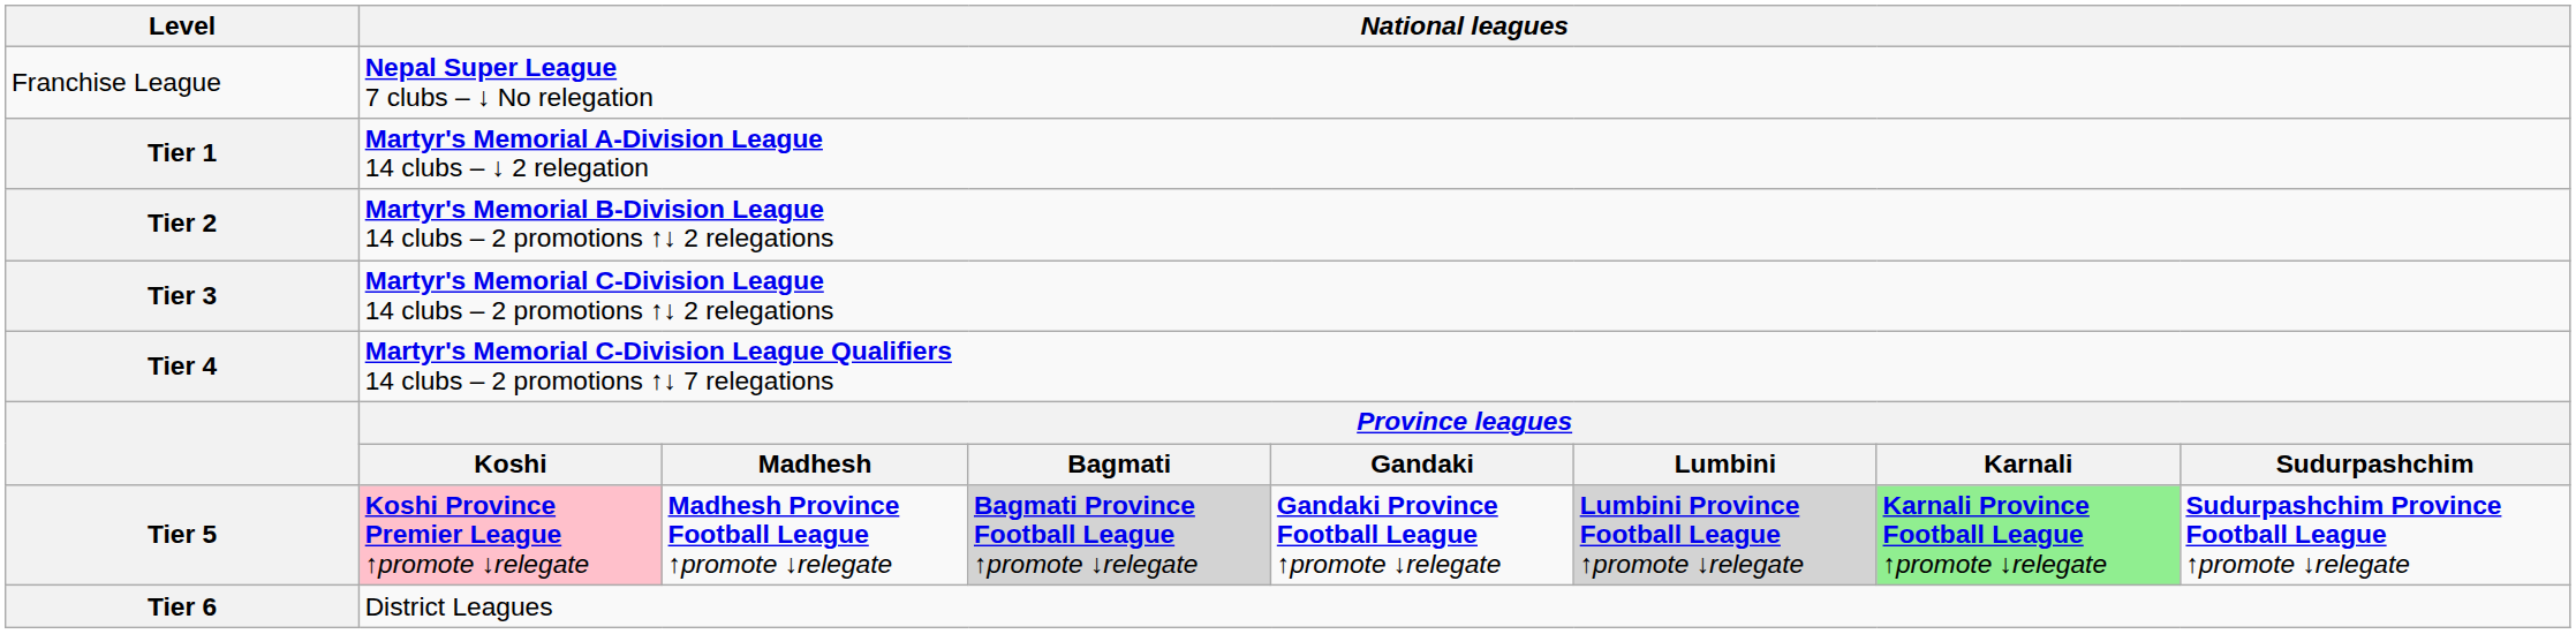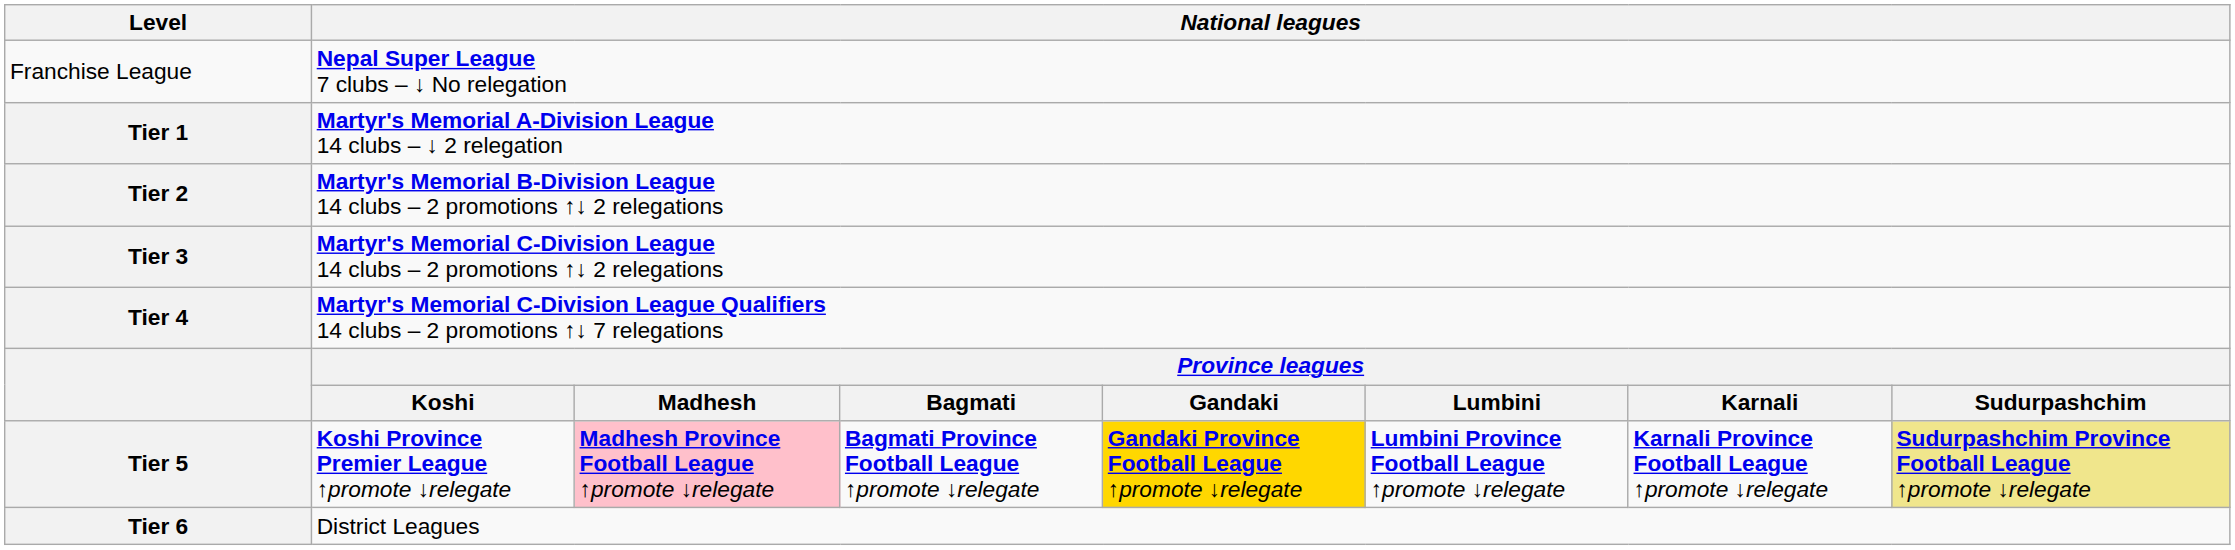Tier 5 | column 2: pink background -> no background
Tier 5 | column 3: no background -> pink background
Tier 5 | column 4: lightgrey background -> no background
Tier 5 | column 5: no background -> gold background
Tier 5 | column 6: lightgrey background -> no background
Tier 5 | column 7: lightgreen background -> no background
Tier 5 | column 8: no background -> khaki background
